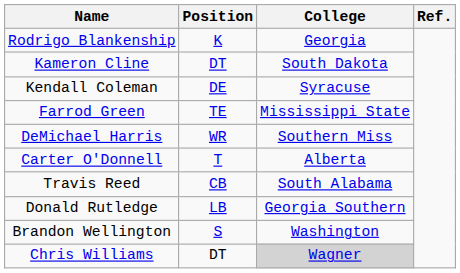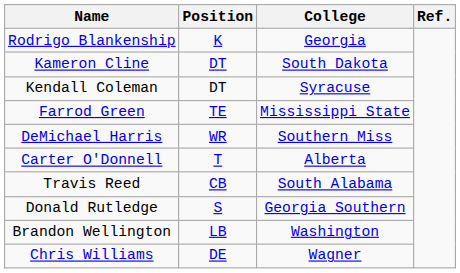Kendall Coleman | Position: DE -> DT
Donald Rutledge | Position: LB -> S
Brandon Wellington | Position: S -> LB
Chris Williams | Position: DT -> DE
Chris Williams | College: lightgrey background -> no background
